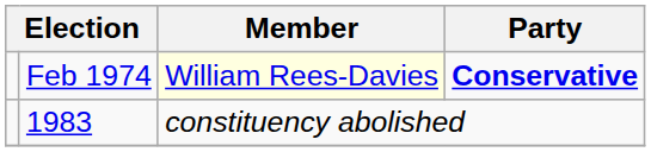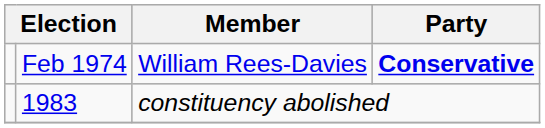Feb 1974 | Member: lightyellow background -> no background
